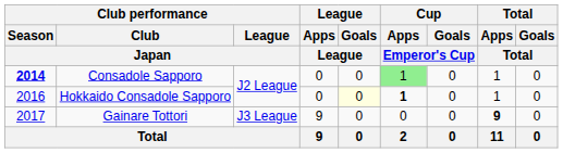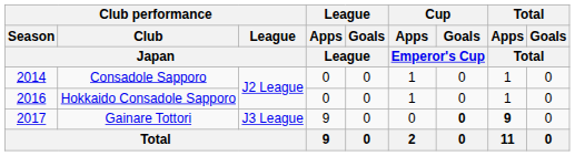Consadole Sapporo | Club performance / Season / Japan: bold -> normal
Consadole Sapporo | Cup / Apps / Emperor's Cup: lightgreen background -> no background
Hokkaido Consadole Sapporo | League / Goals / League: lightyellow background -> no background
Hokkaido Consadole Sapporo | Cup / Apps / Emperor's Cup: bold -> normal
Gainare Tottori | Cup / Goals / Emperor's Cup: normal -> bold
